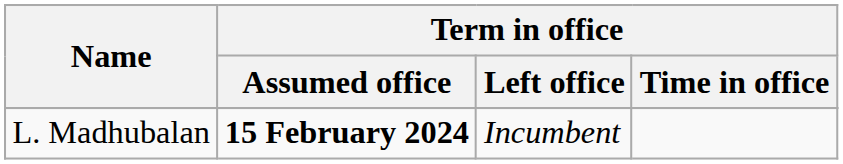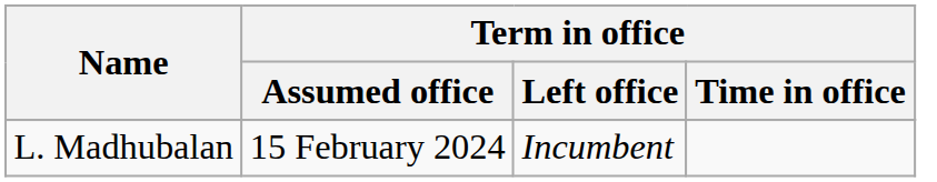L. Madhubalan | Term in office / Assumed office: bold -> normal
